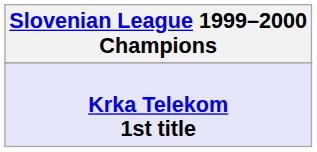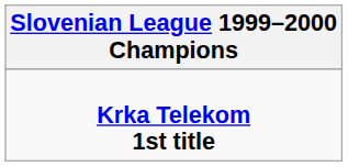row 2 | column 1: lavender background -> no background
